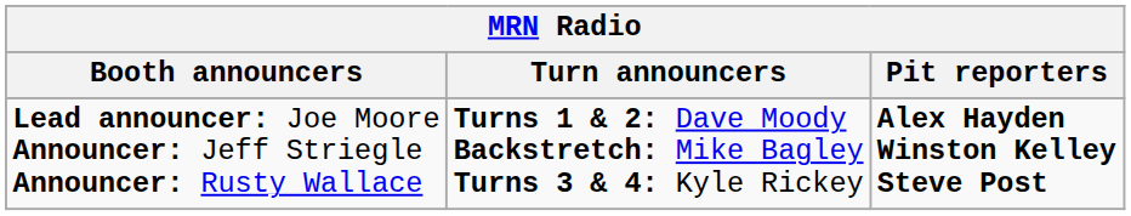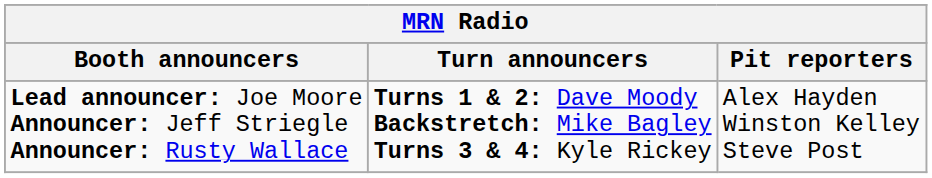row 3 | Pit reporters: bold -> normal
